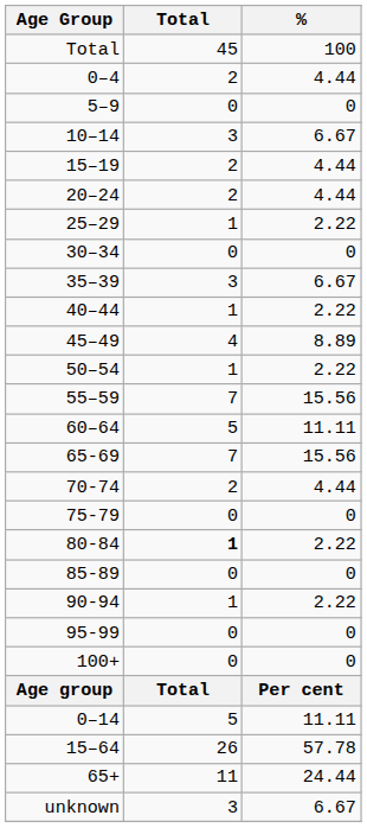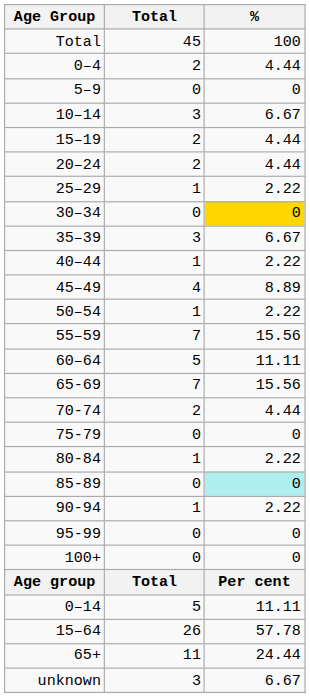30–34 | %: no background -> gold background
80-84 | Total: bold -> normal
85-89 | %: no background -> paleturquoise background
